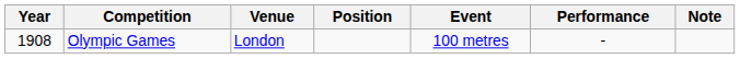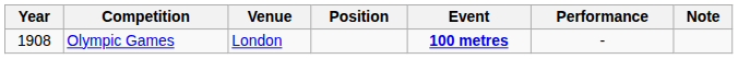Olympic Games | Event: normal -> bold
